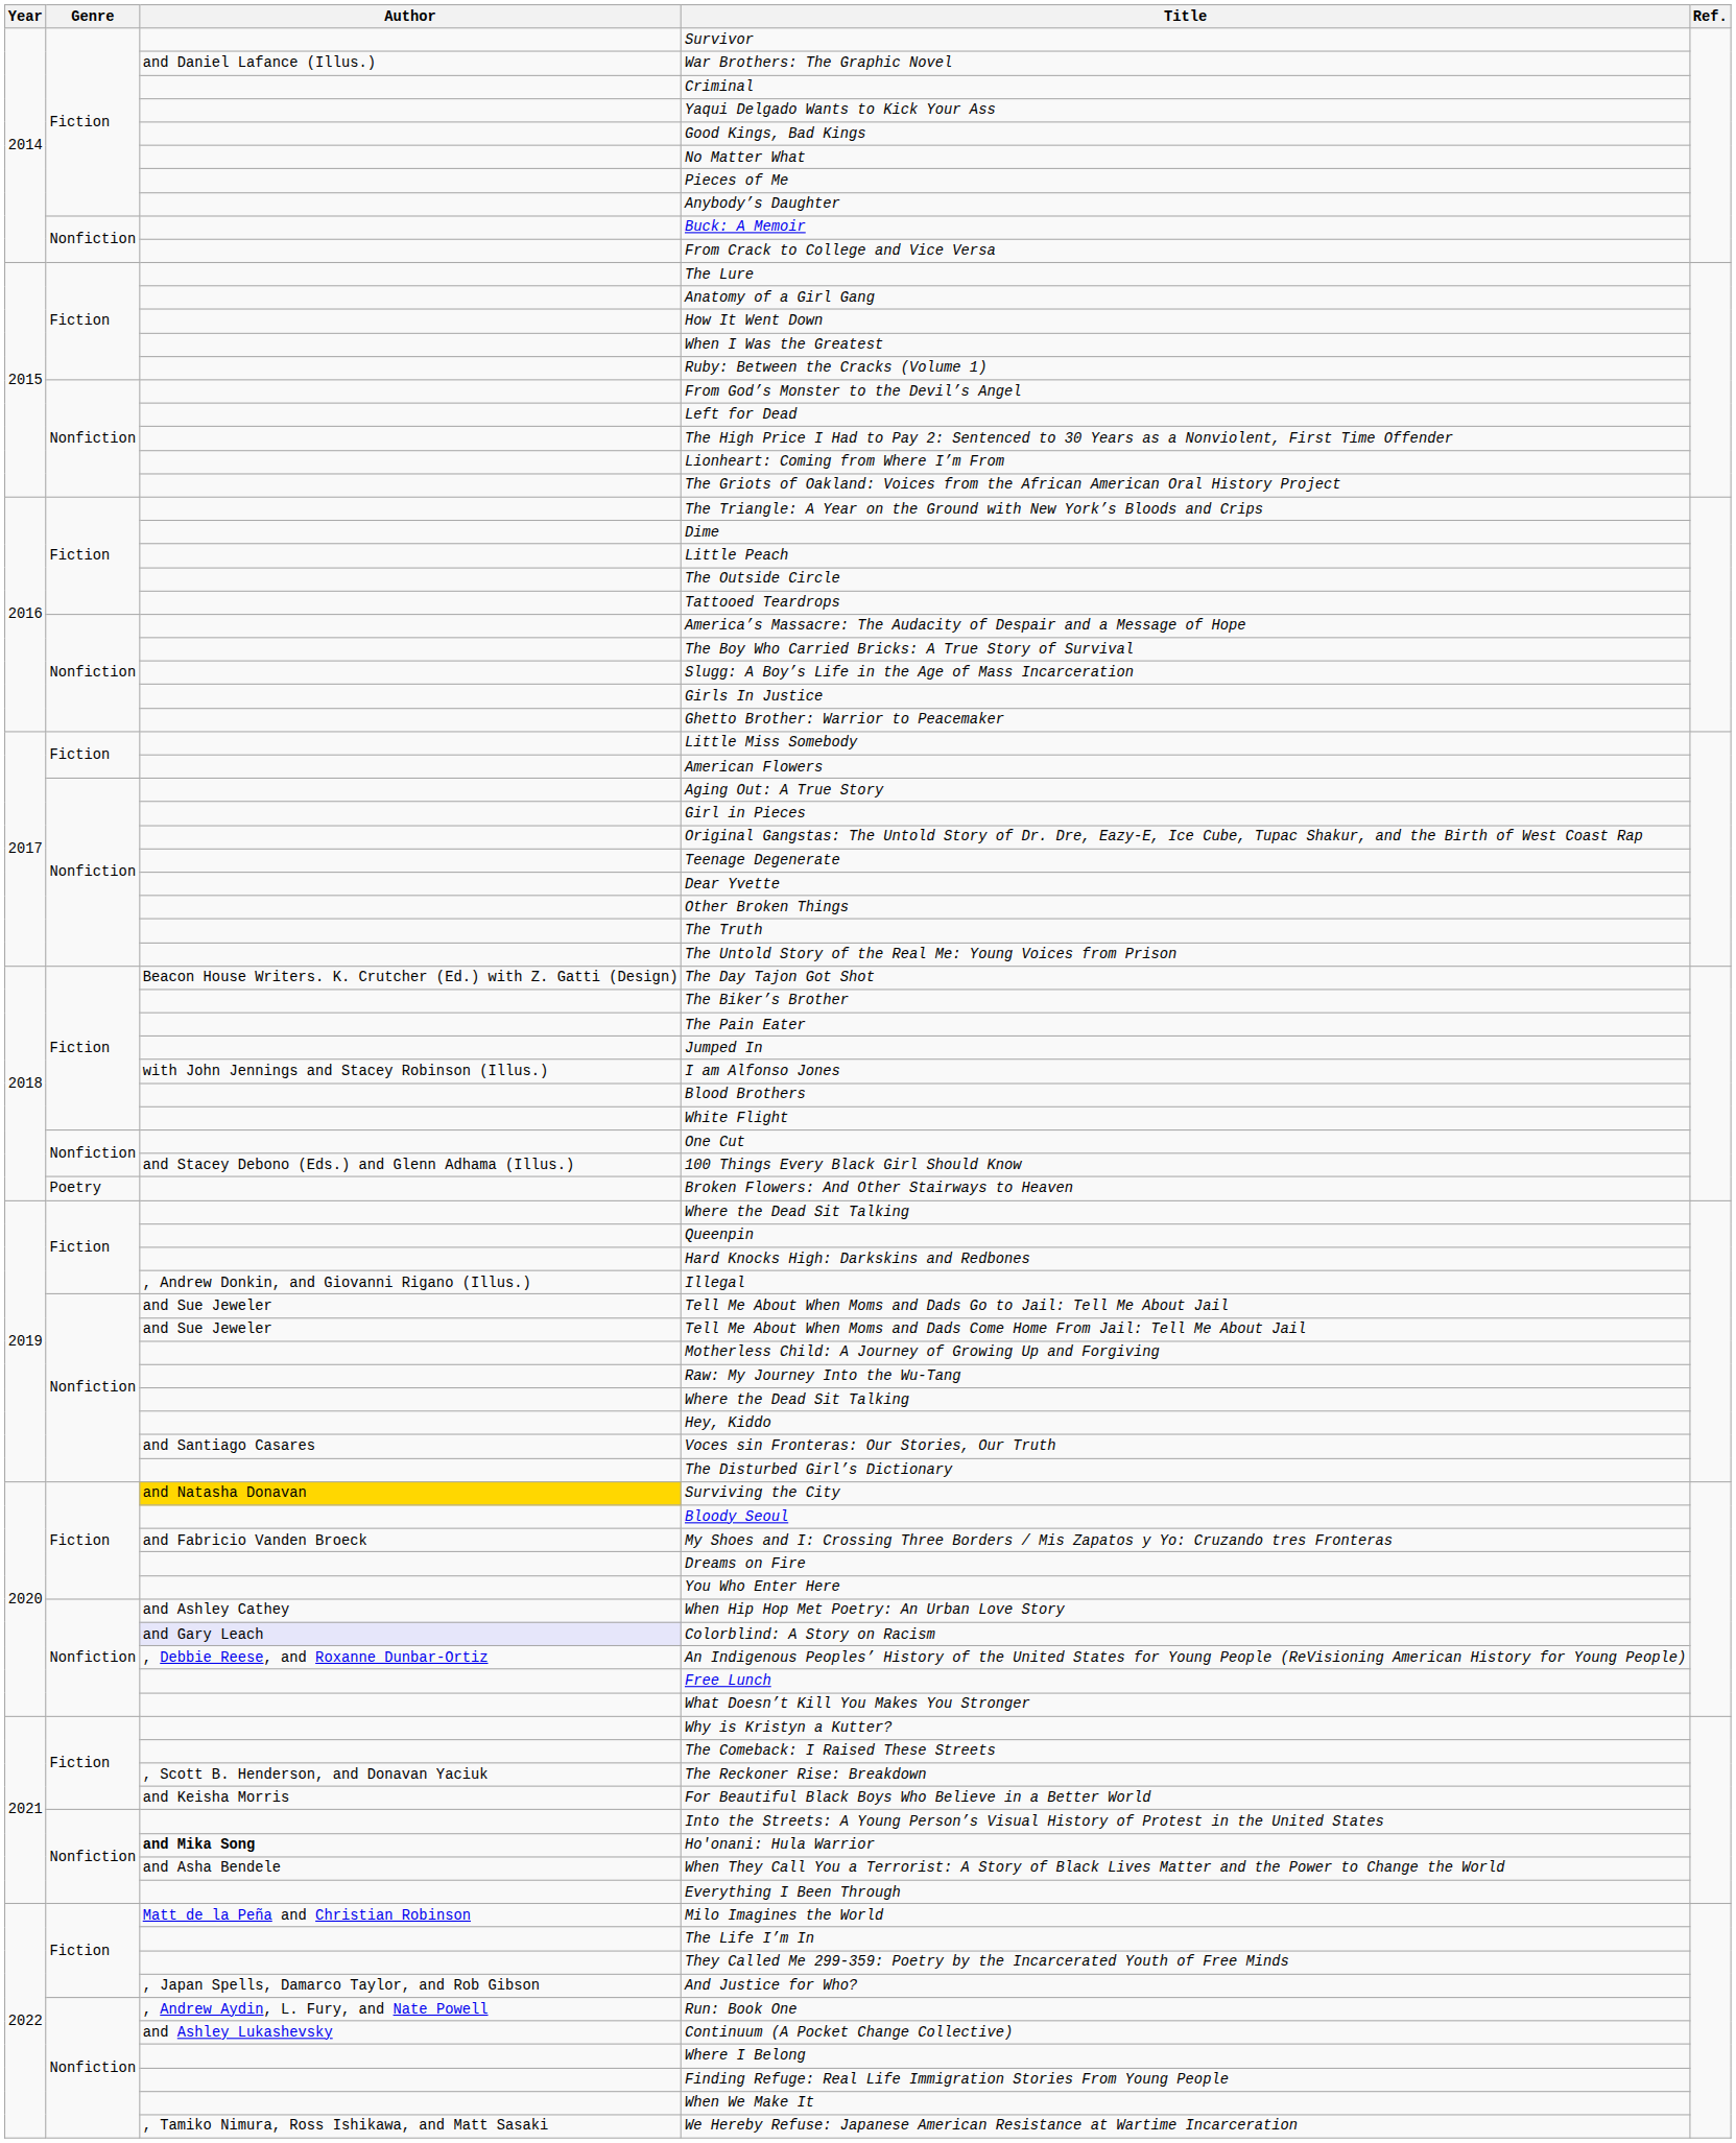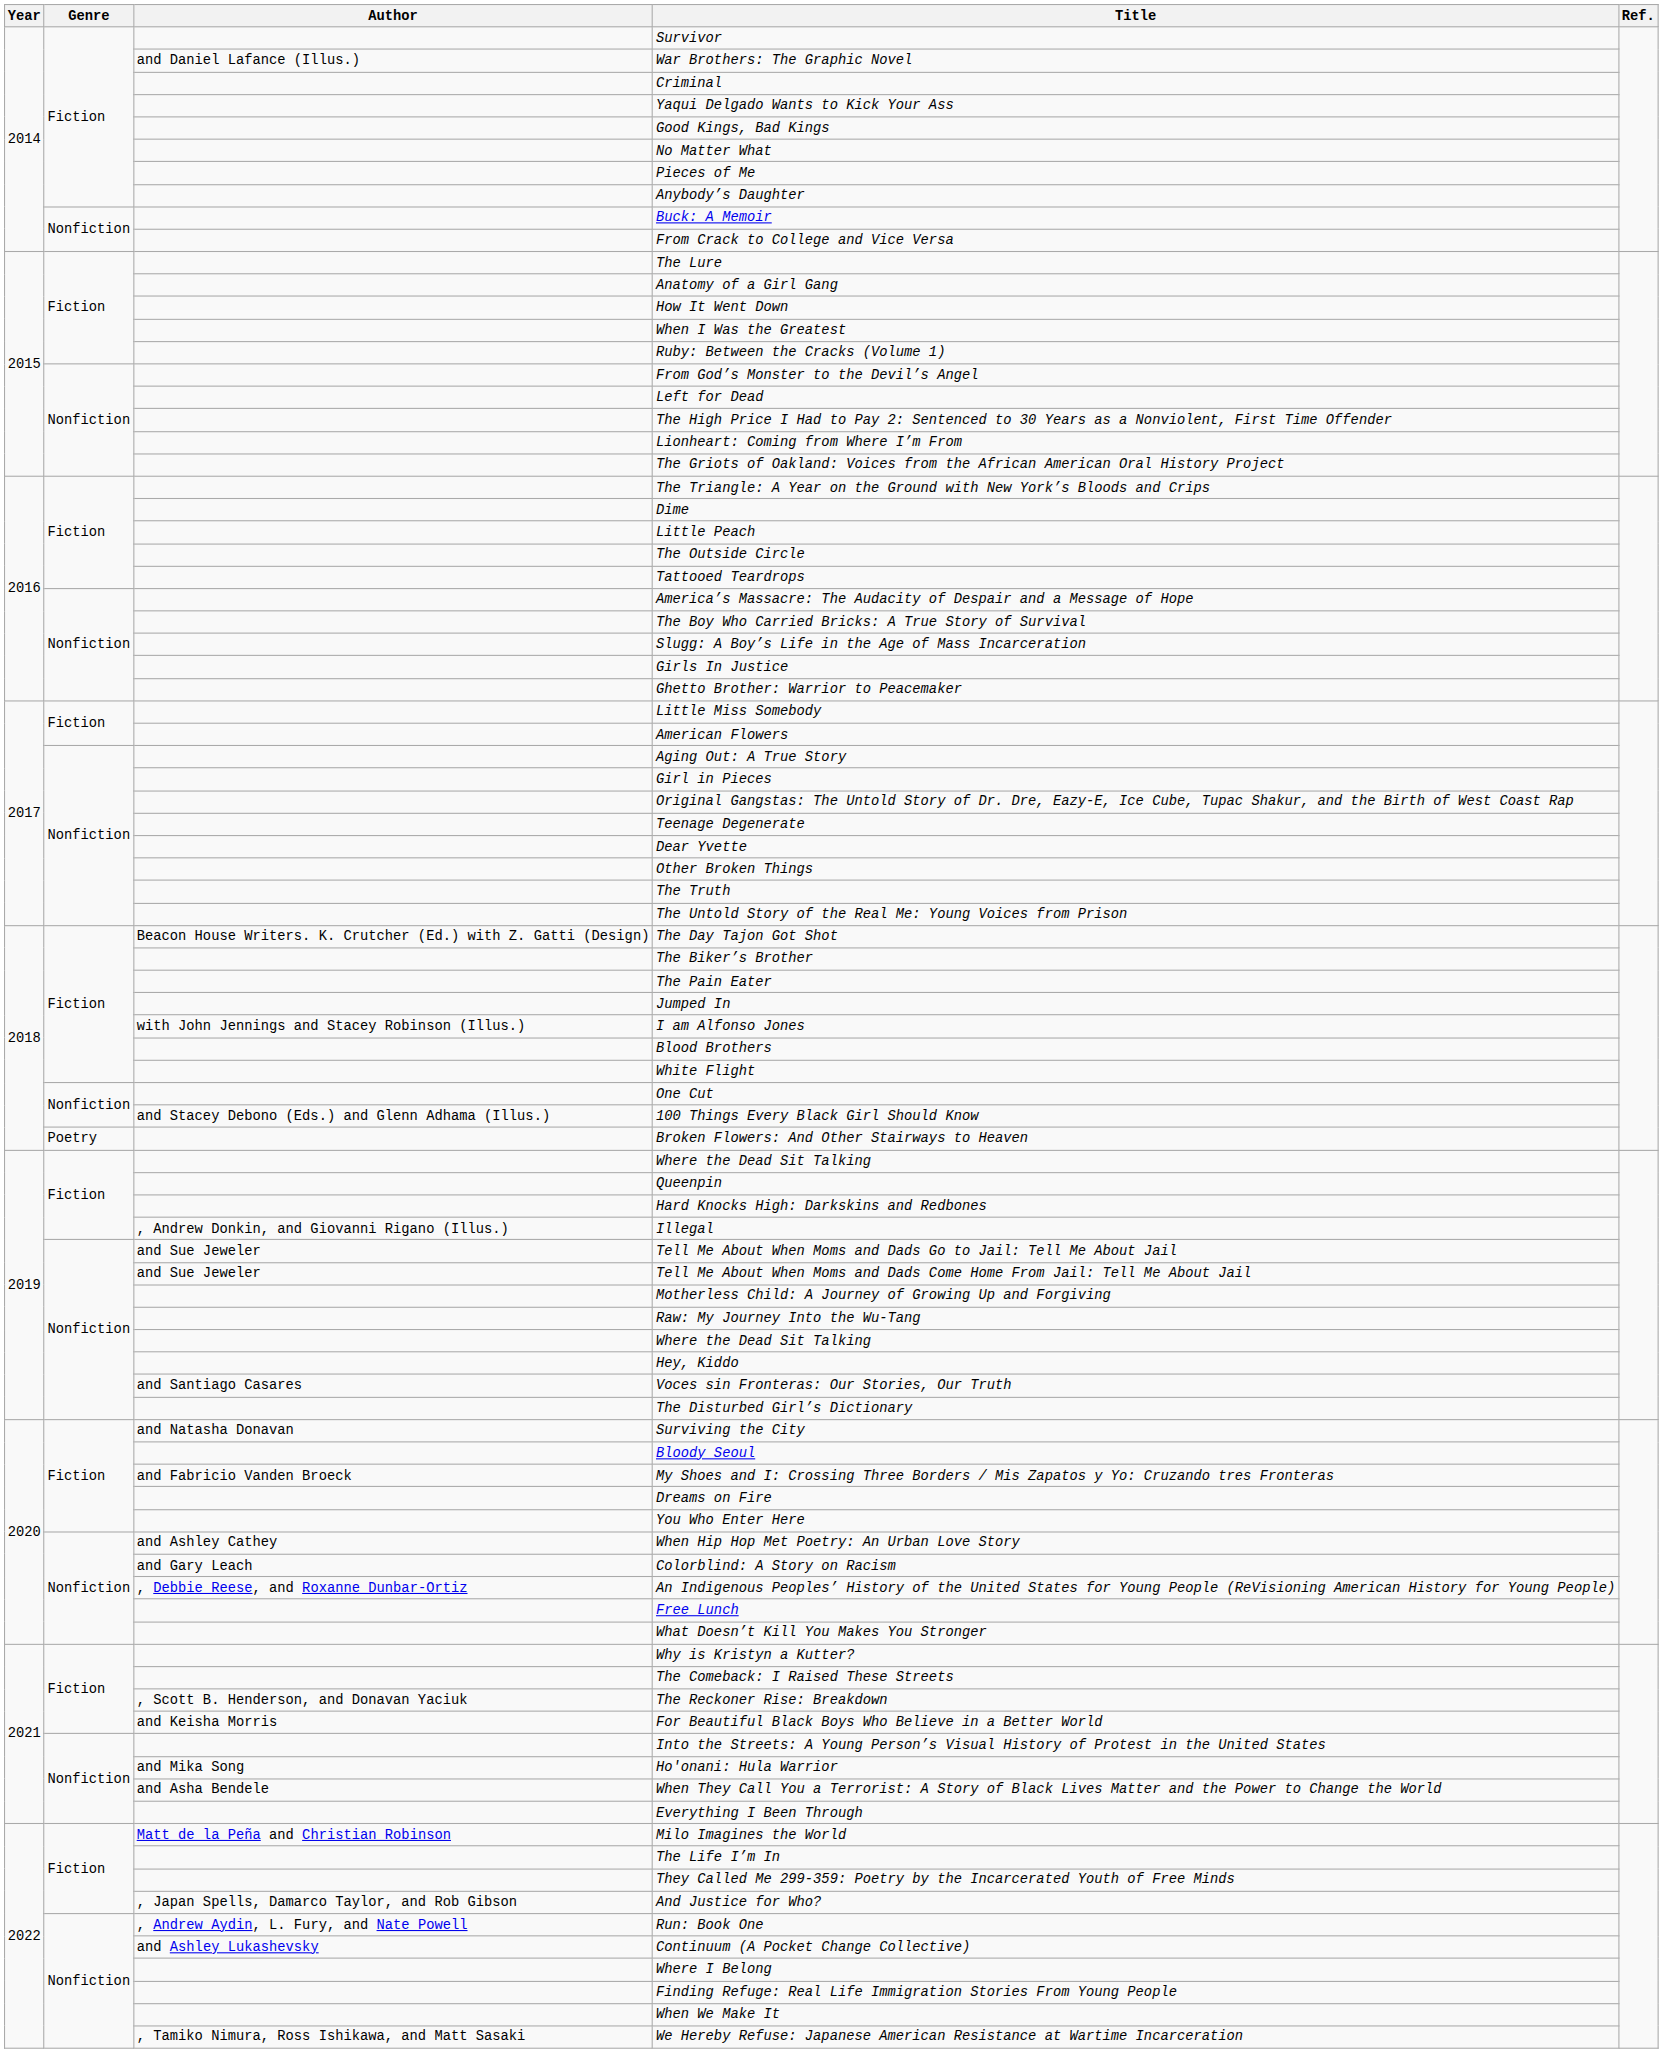Surviving the City | Author: gold background -> no background
Colorblind: A Story on Racism | Author: lavender background -> no background
Ho'onani: Hula Warrior | Author: bold -> normal
